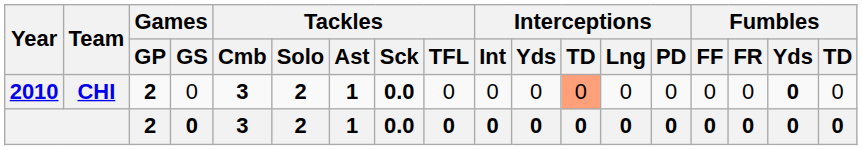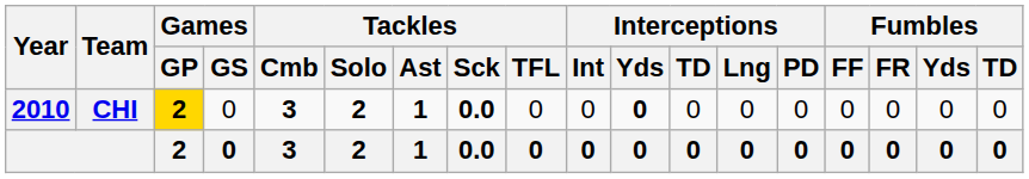CHI | Games / GP: no background -> gold background
CHI | Interceptions / Yds: normal -> bold
CHI | Interceptions / TD: lightsalmon background -> no background
CHI | Fumbles / Yds: bold -> normal
